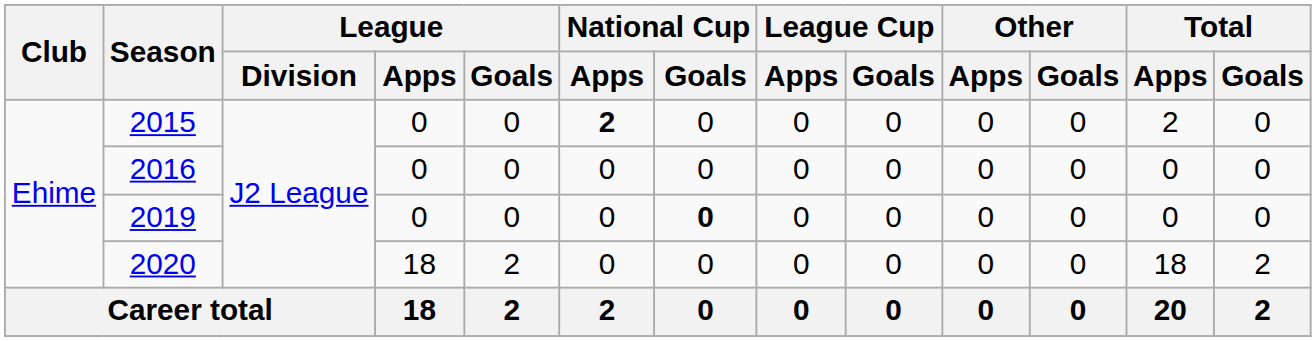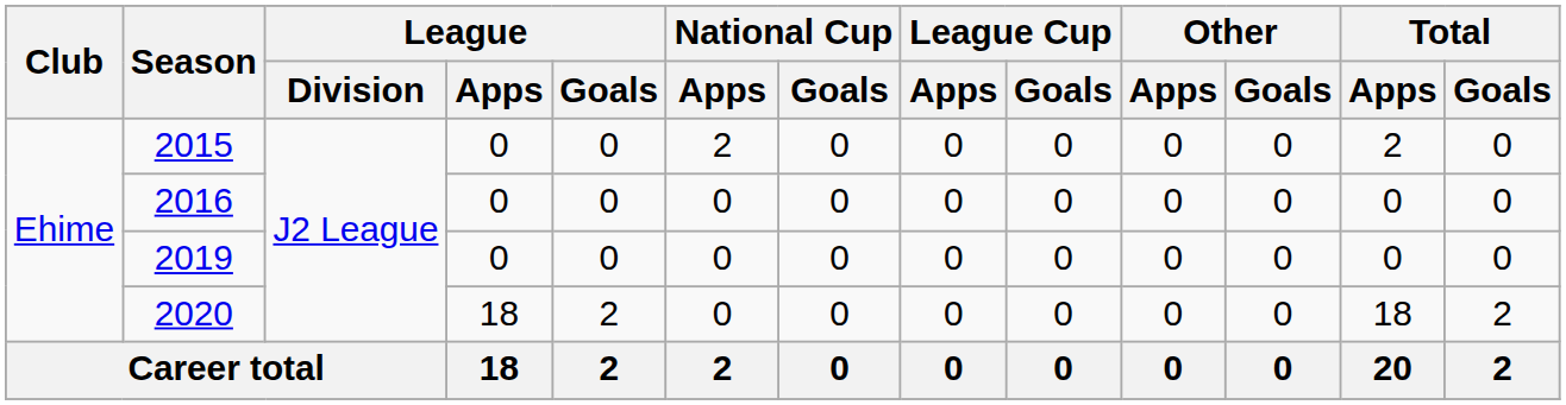2015 | National Cup / Apps: bold -> normal
2019 | National Cup / Goals: bold -> normal
